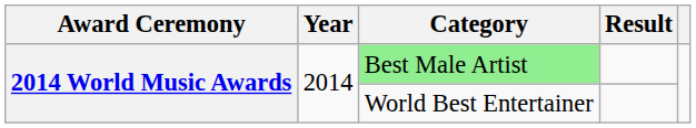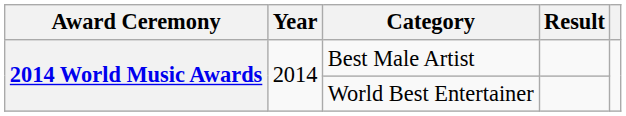Best Male Artist | Category: lightgreen background -> no background
